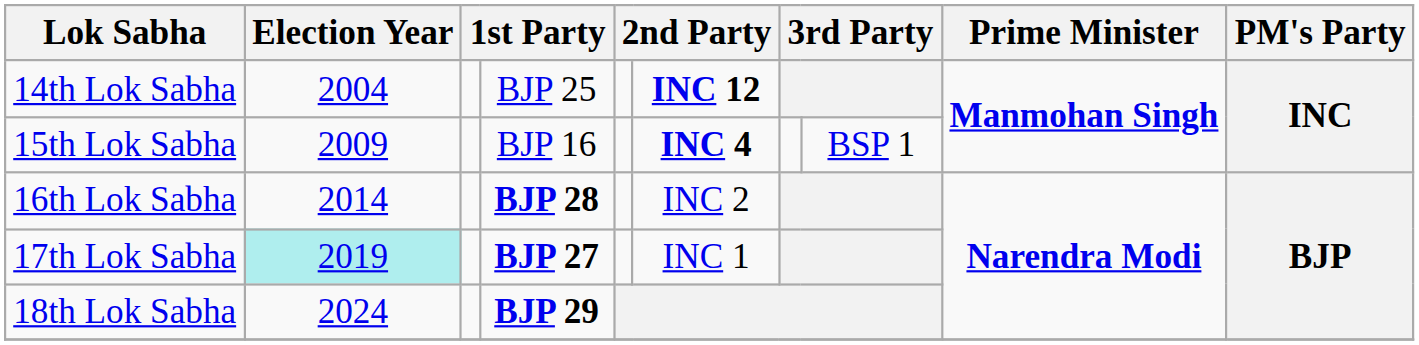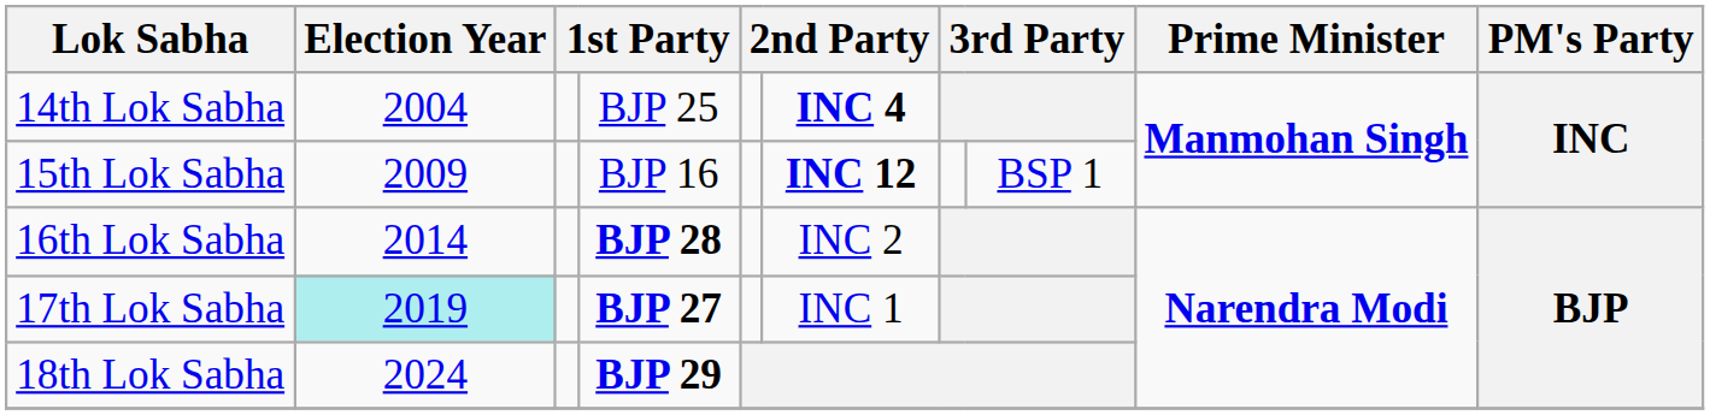14th Lok Sabha | column 6: INC 12 -> INC 4
15th Lok Sabha | column 6: INC 4 -> INC 12
